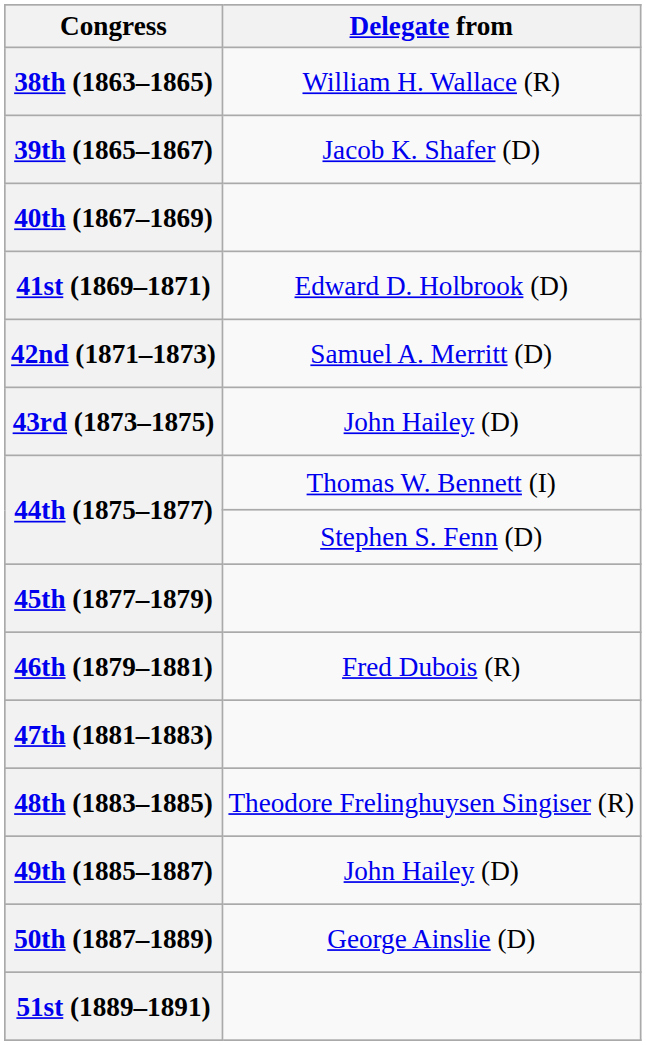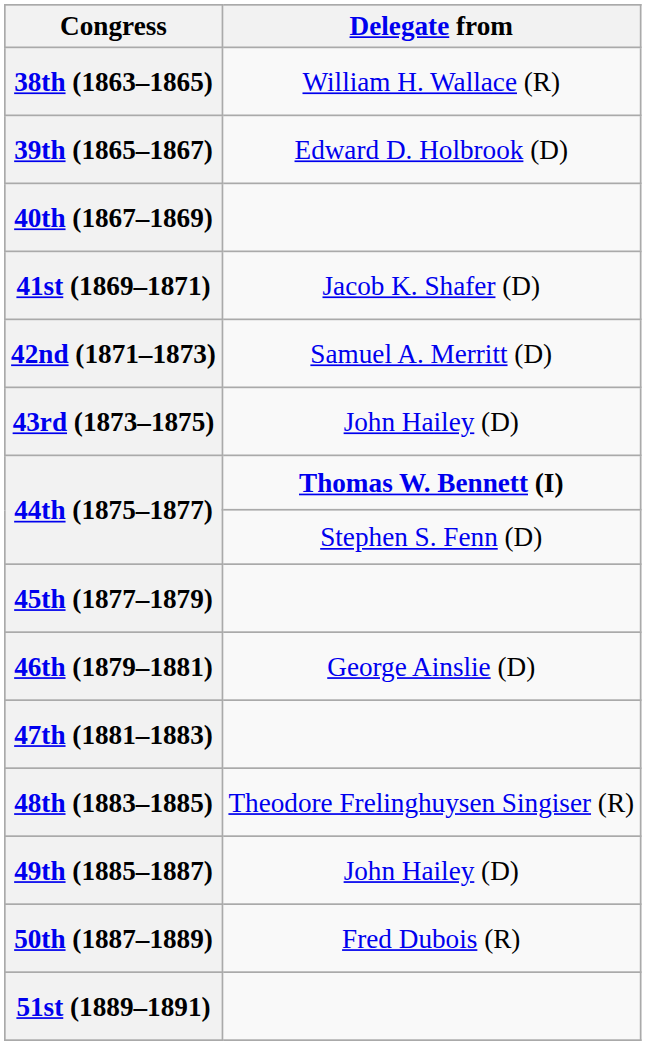row 3 | Delegate from: Jacob K. Shafer (D) -> Edward D. Holbrook (D)
row 5 | Delegate from: Edward D. Holbrook (D) -> Jacob K. Shafer (D)
row 8 | Delegate from: normal -> bold
row 11 | Delegate from: Fred Dubois (R) -> George Ainslie (D)
row 15 | Delegate from: George Ainslie (D) -> Fred Dubois (R)
